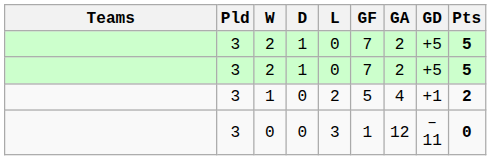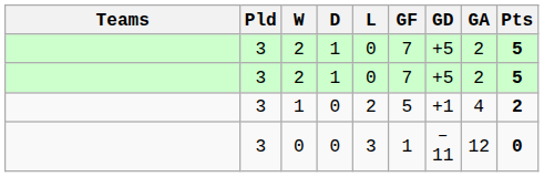columns swapped: GA <-> GD
